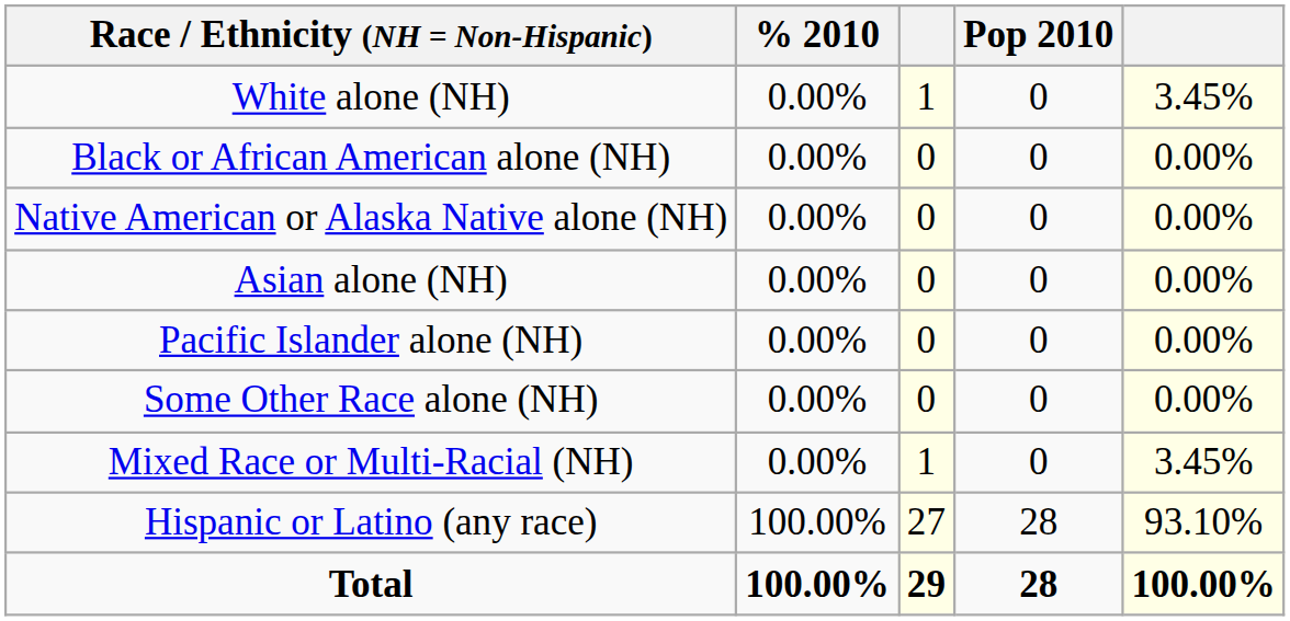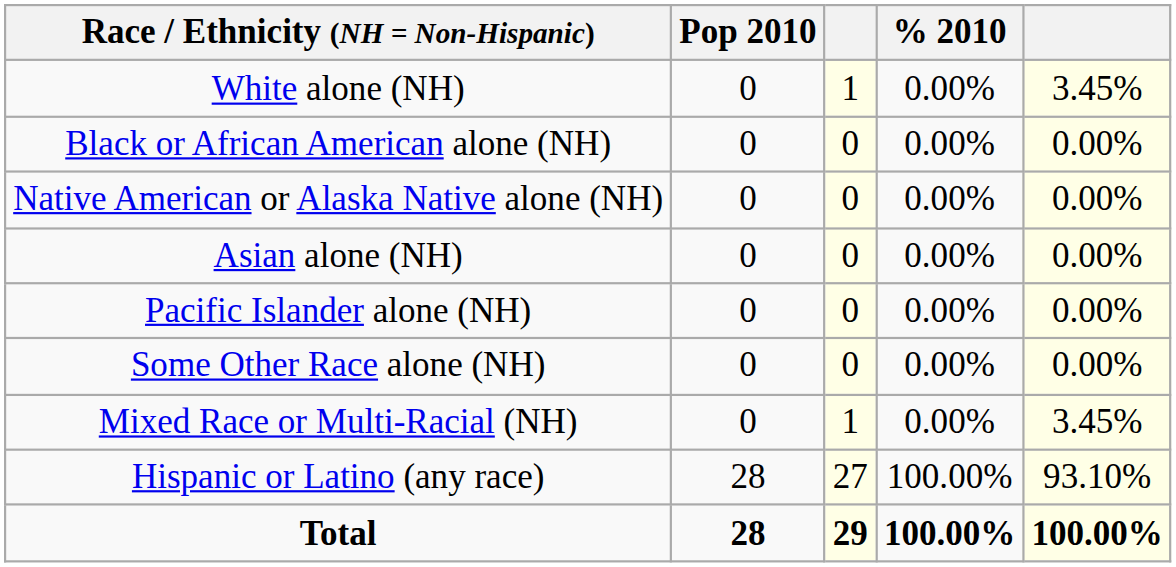columns swapped: Pop 2010 <-> % 2010
